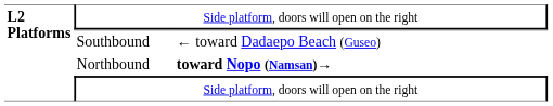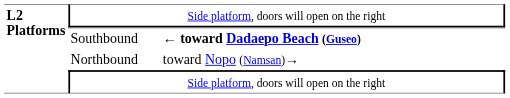Southbound | column 3: normal -> bold
Northbound | column 3: bold -> normal
